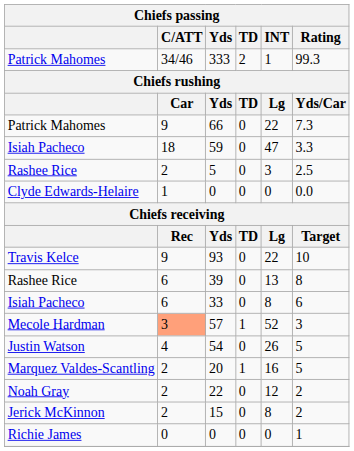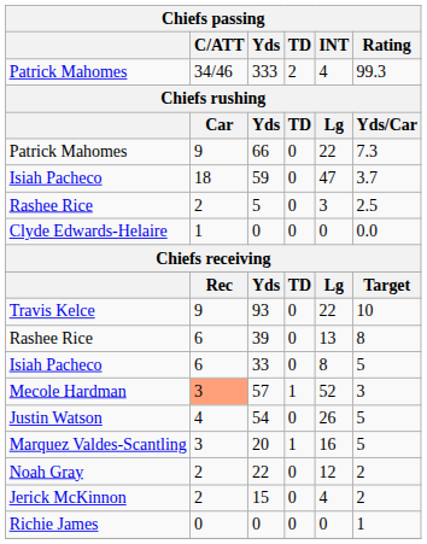333 | INT: 1 -> 4
59 | Rating: 3.3 -> 3.7
33 | Rating: 6 -> 5
20 | C/ATT: 2 -> 3
15 | INT: 8 -> 4
